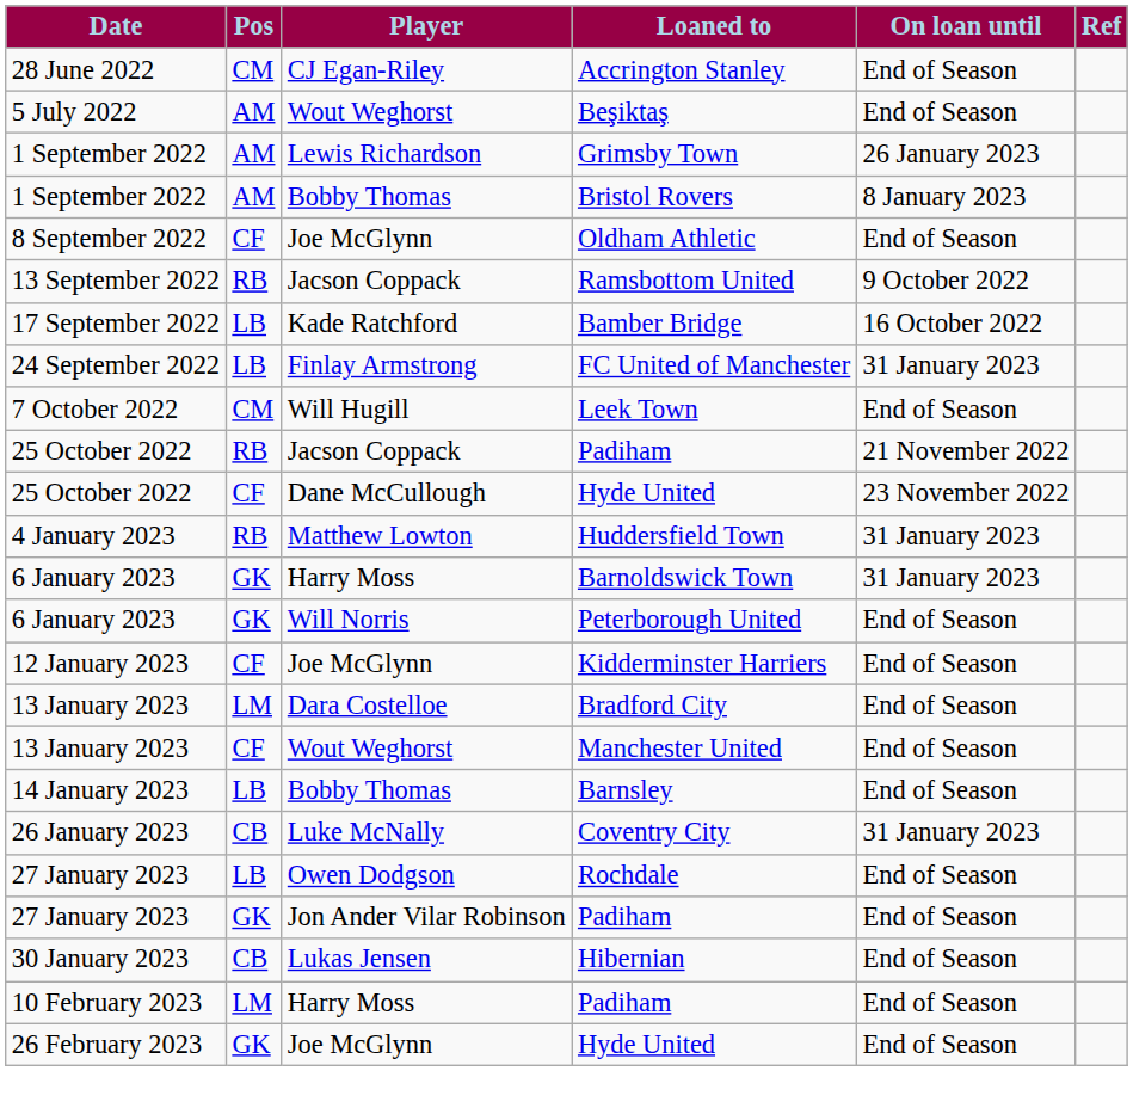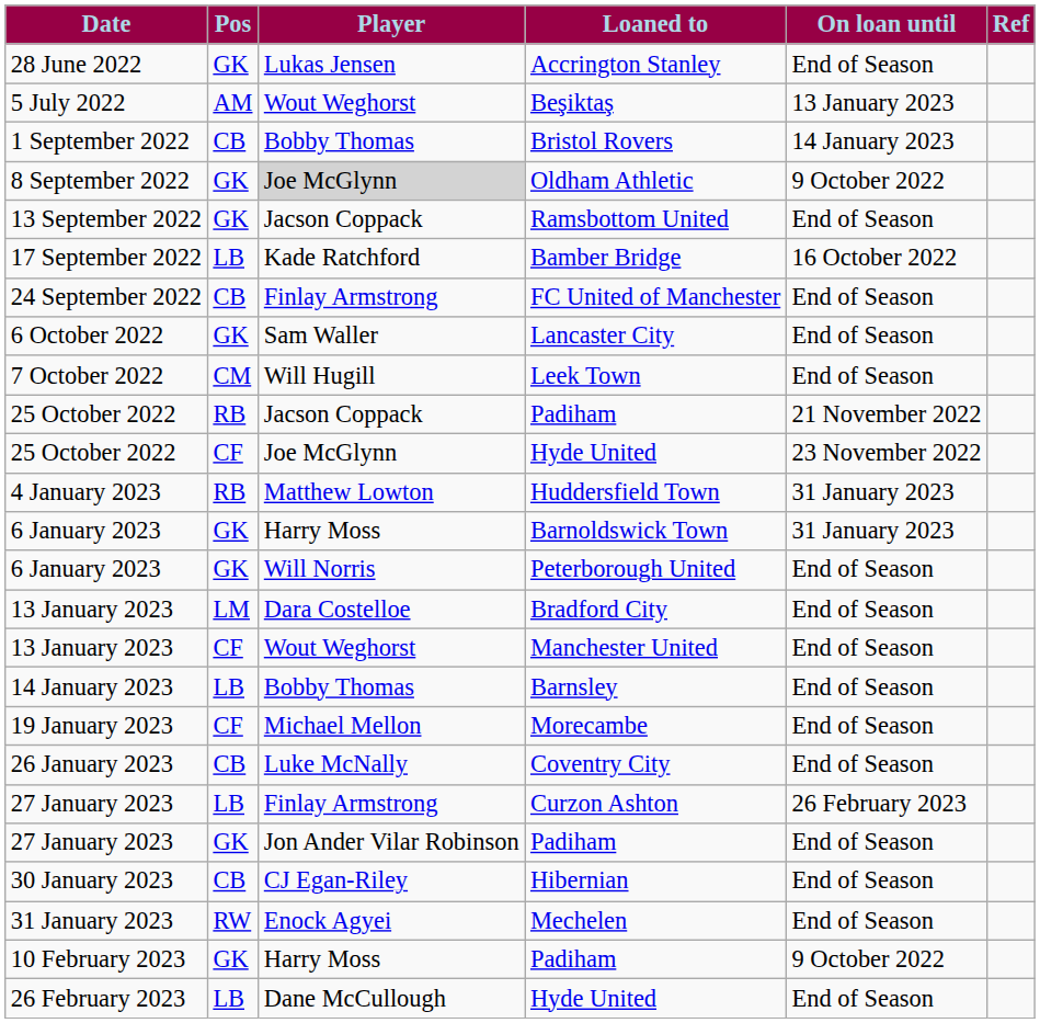Accrington Stanley | Pos: CM -> GK
Accrington Stanley | Player: CJ Egan-Riley -> Lukas Jensen
Beşiktaş | On loan until: End of Season -> 13 January 2023
- row: 1 September 2022 | AM | Lewis Richardson | Grimsby Town | 26 January 2023
Bristol Rovers | Pos: AM -> CB
Bristol Rovers | On loan until: 8 January 2023 -> 14 January 2023
Oldham Athletic | Pos: CF -> GK
Oldham Athletic | Player: no background -> lightgrey background
Oldham Athletic | On loan until: End of Season -> 9 October 2022
Ramsbottom United | Pos: RB -> GK
Ramsbottom United | On loan until: 9 October 2022 -> End of Season
FC United of Manchester | Pos: LB -> CB
FC United of Manchester | On loan until: 31 January 2023 -> End of Season
+ row: 6 October 2022 | GK | Sam Waller | Lancaster City | End of Season
25 October 2022 / Hyde United | Player: Dane McCullough -> Joe McGlynn
- row: 12 January 2023 | CF | Joe McGlynn | Kidderminster Harriers | End of Season
+ row: 19 January 2023 | CF | Michael Mellon | Morecambe | End of Season
Coventry City | On loan until: 31 January 2023 -> End of Season
+ row: 27 January 2023 | LB | Finlay Armstrong | Curzon Ashton | 26 February 2023
- row: 27 January 2023 | LB | Owen Dodgson | Rochdale | End of Season
Hibernian | Player: Lukas Jensen -> CJ Egan-Riley
+ row: 31 January 2023 | RW | Enock Agyei | Mechelen | End of Season
10 February 2023 / Padiham | Pos: LM -> GK
10 February 2023 / Padiham | On loan until: End of Season -> 9 October 2022
26 February 2023 / Hyde United | Pos: GK -> LB
26 February 2023 / Hyde United | Player: Joe McGlynn -> Dane McCullough
